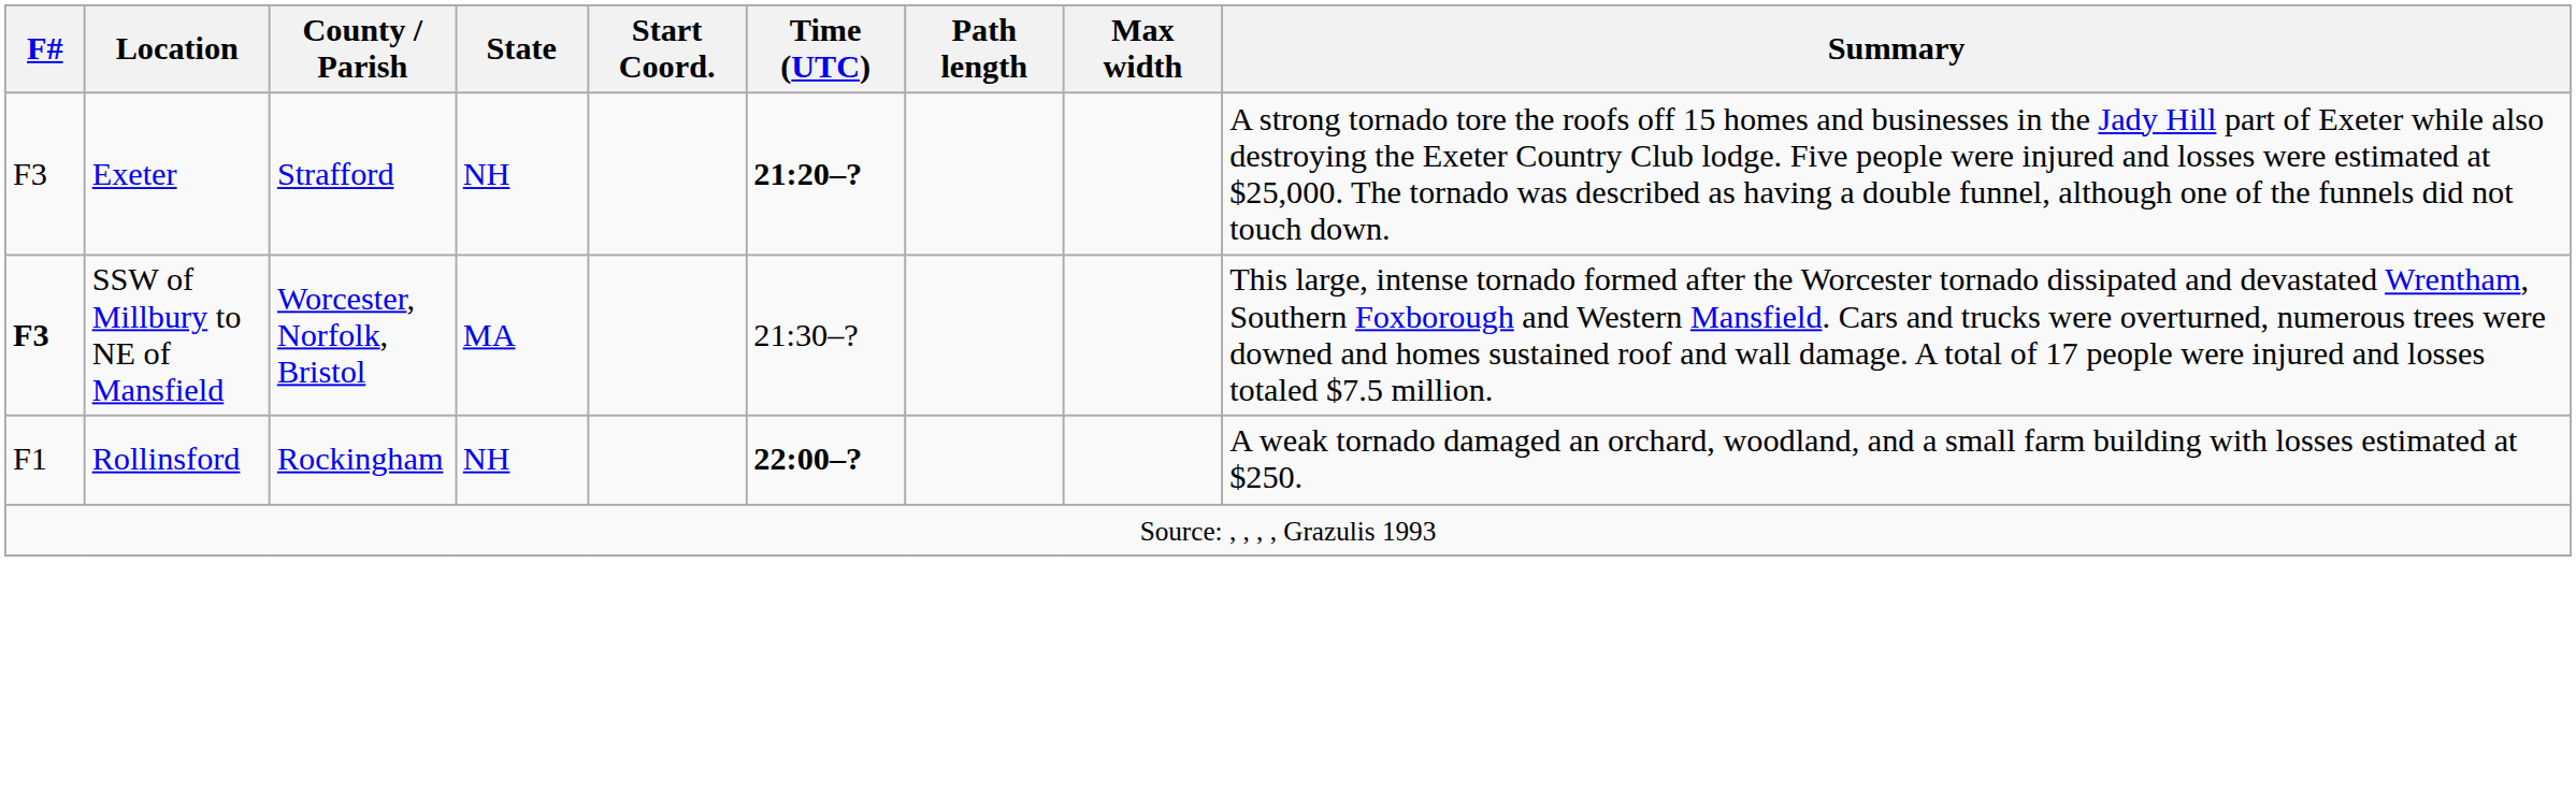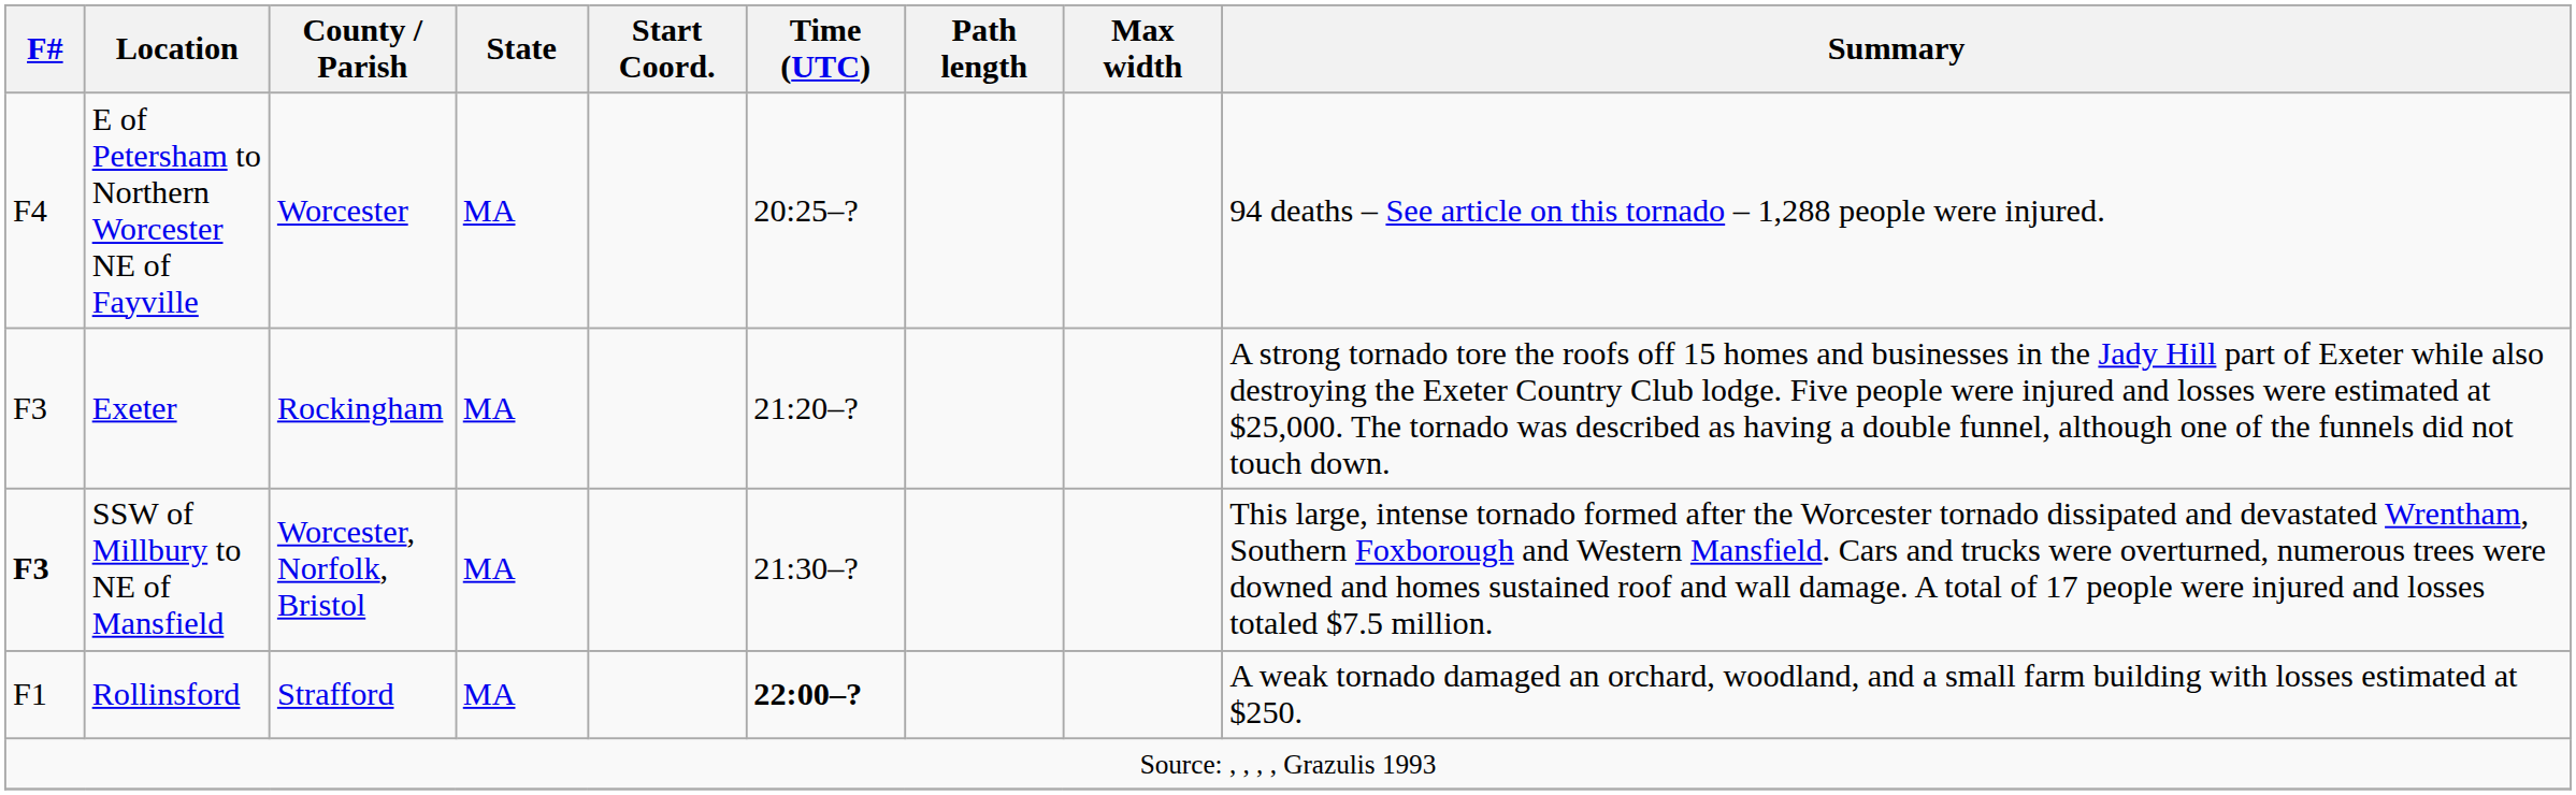+ row: F4 | E of Petersham to Northern Worcester NE of Fayville | Worcester | MA | 20:25–? | 94 deaths – See article on this tornado – 1,288 people were injured.
Exeter | County / Parish: Strafford -> Rockingham
Exeter | State: NH -> MA
Exeter | Time (UTC): bold -> normal
Rollinsford | County / Parish: Rockingham -> Strafford
Rollinsford | State: NH -> MA
